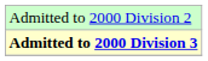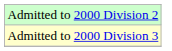row 2 | column 1: bold -> normal
